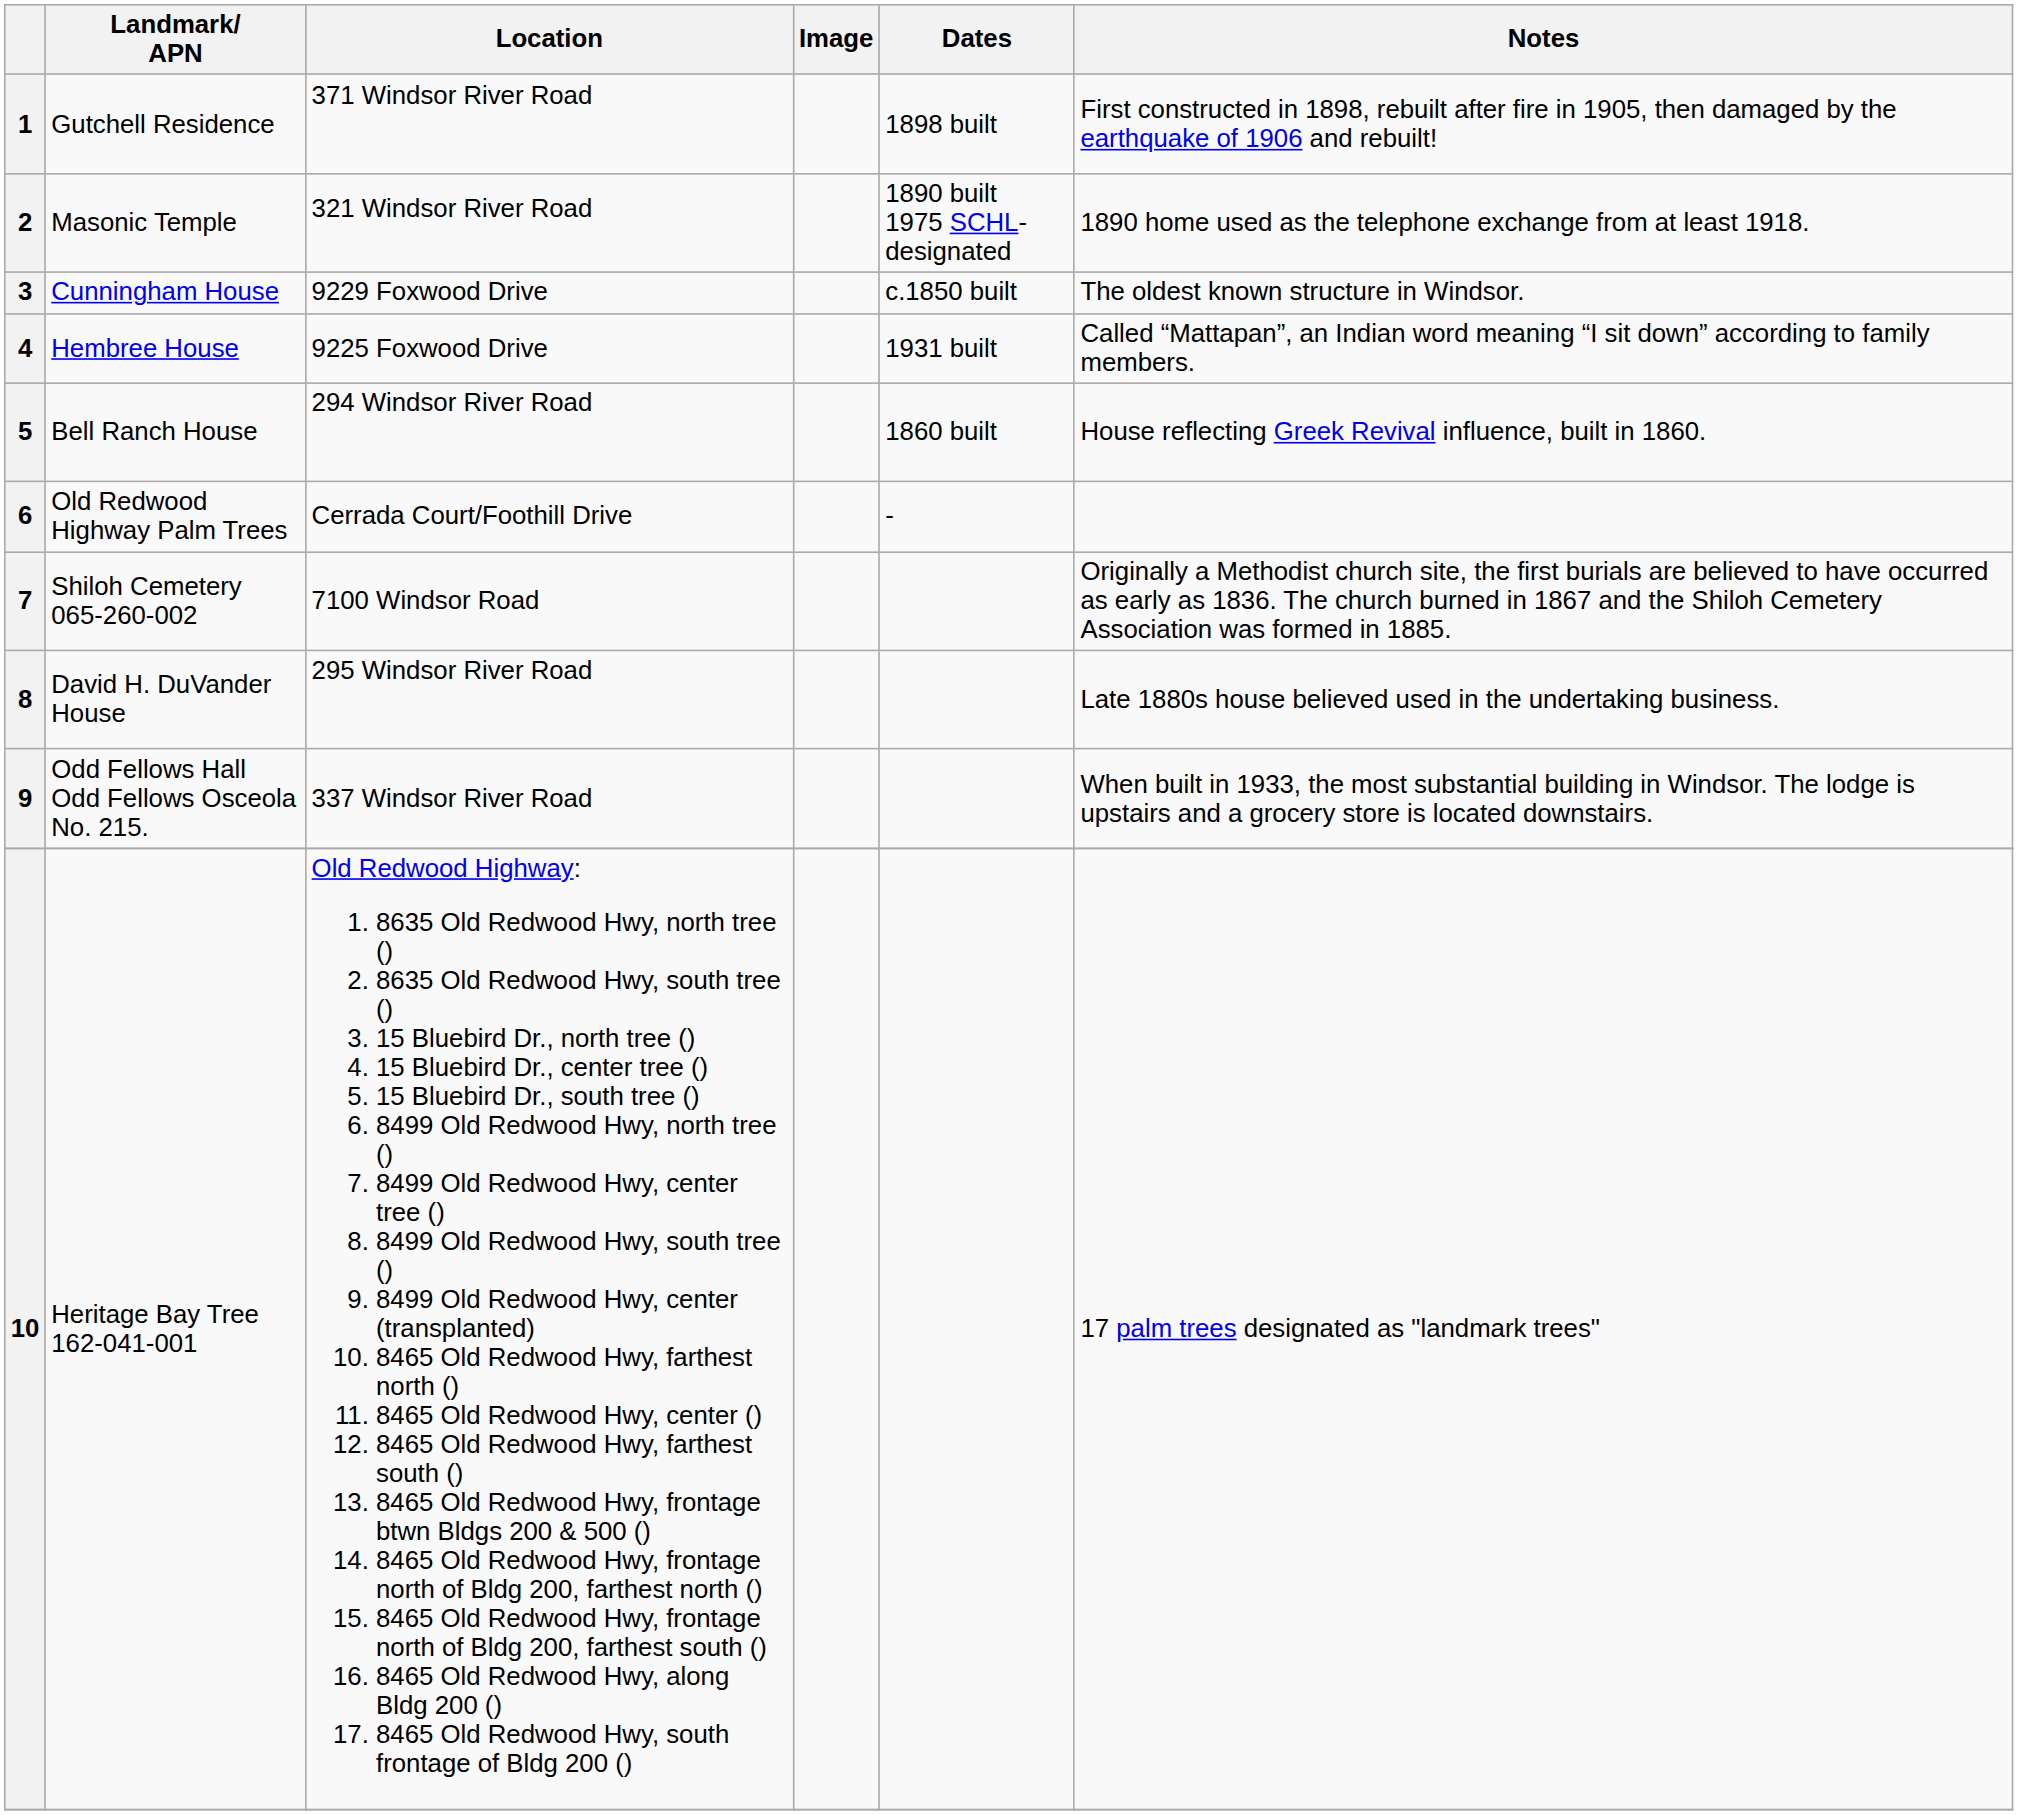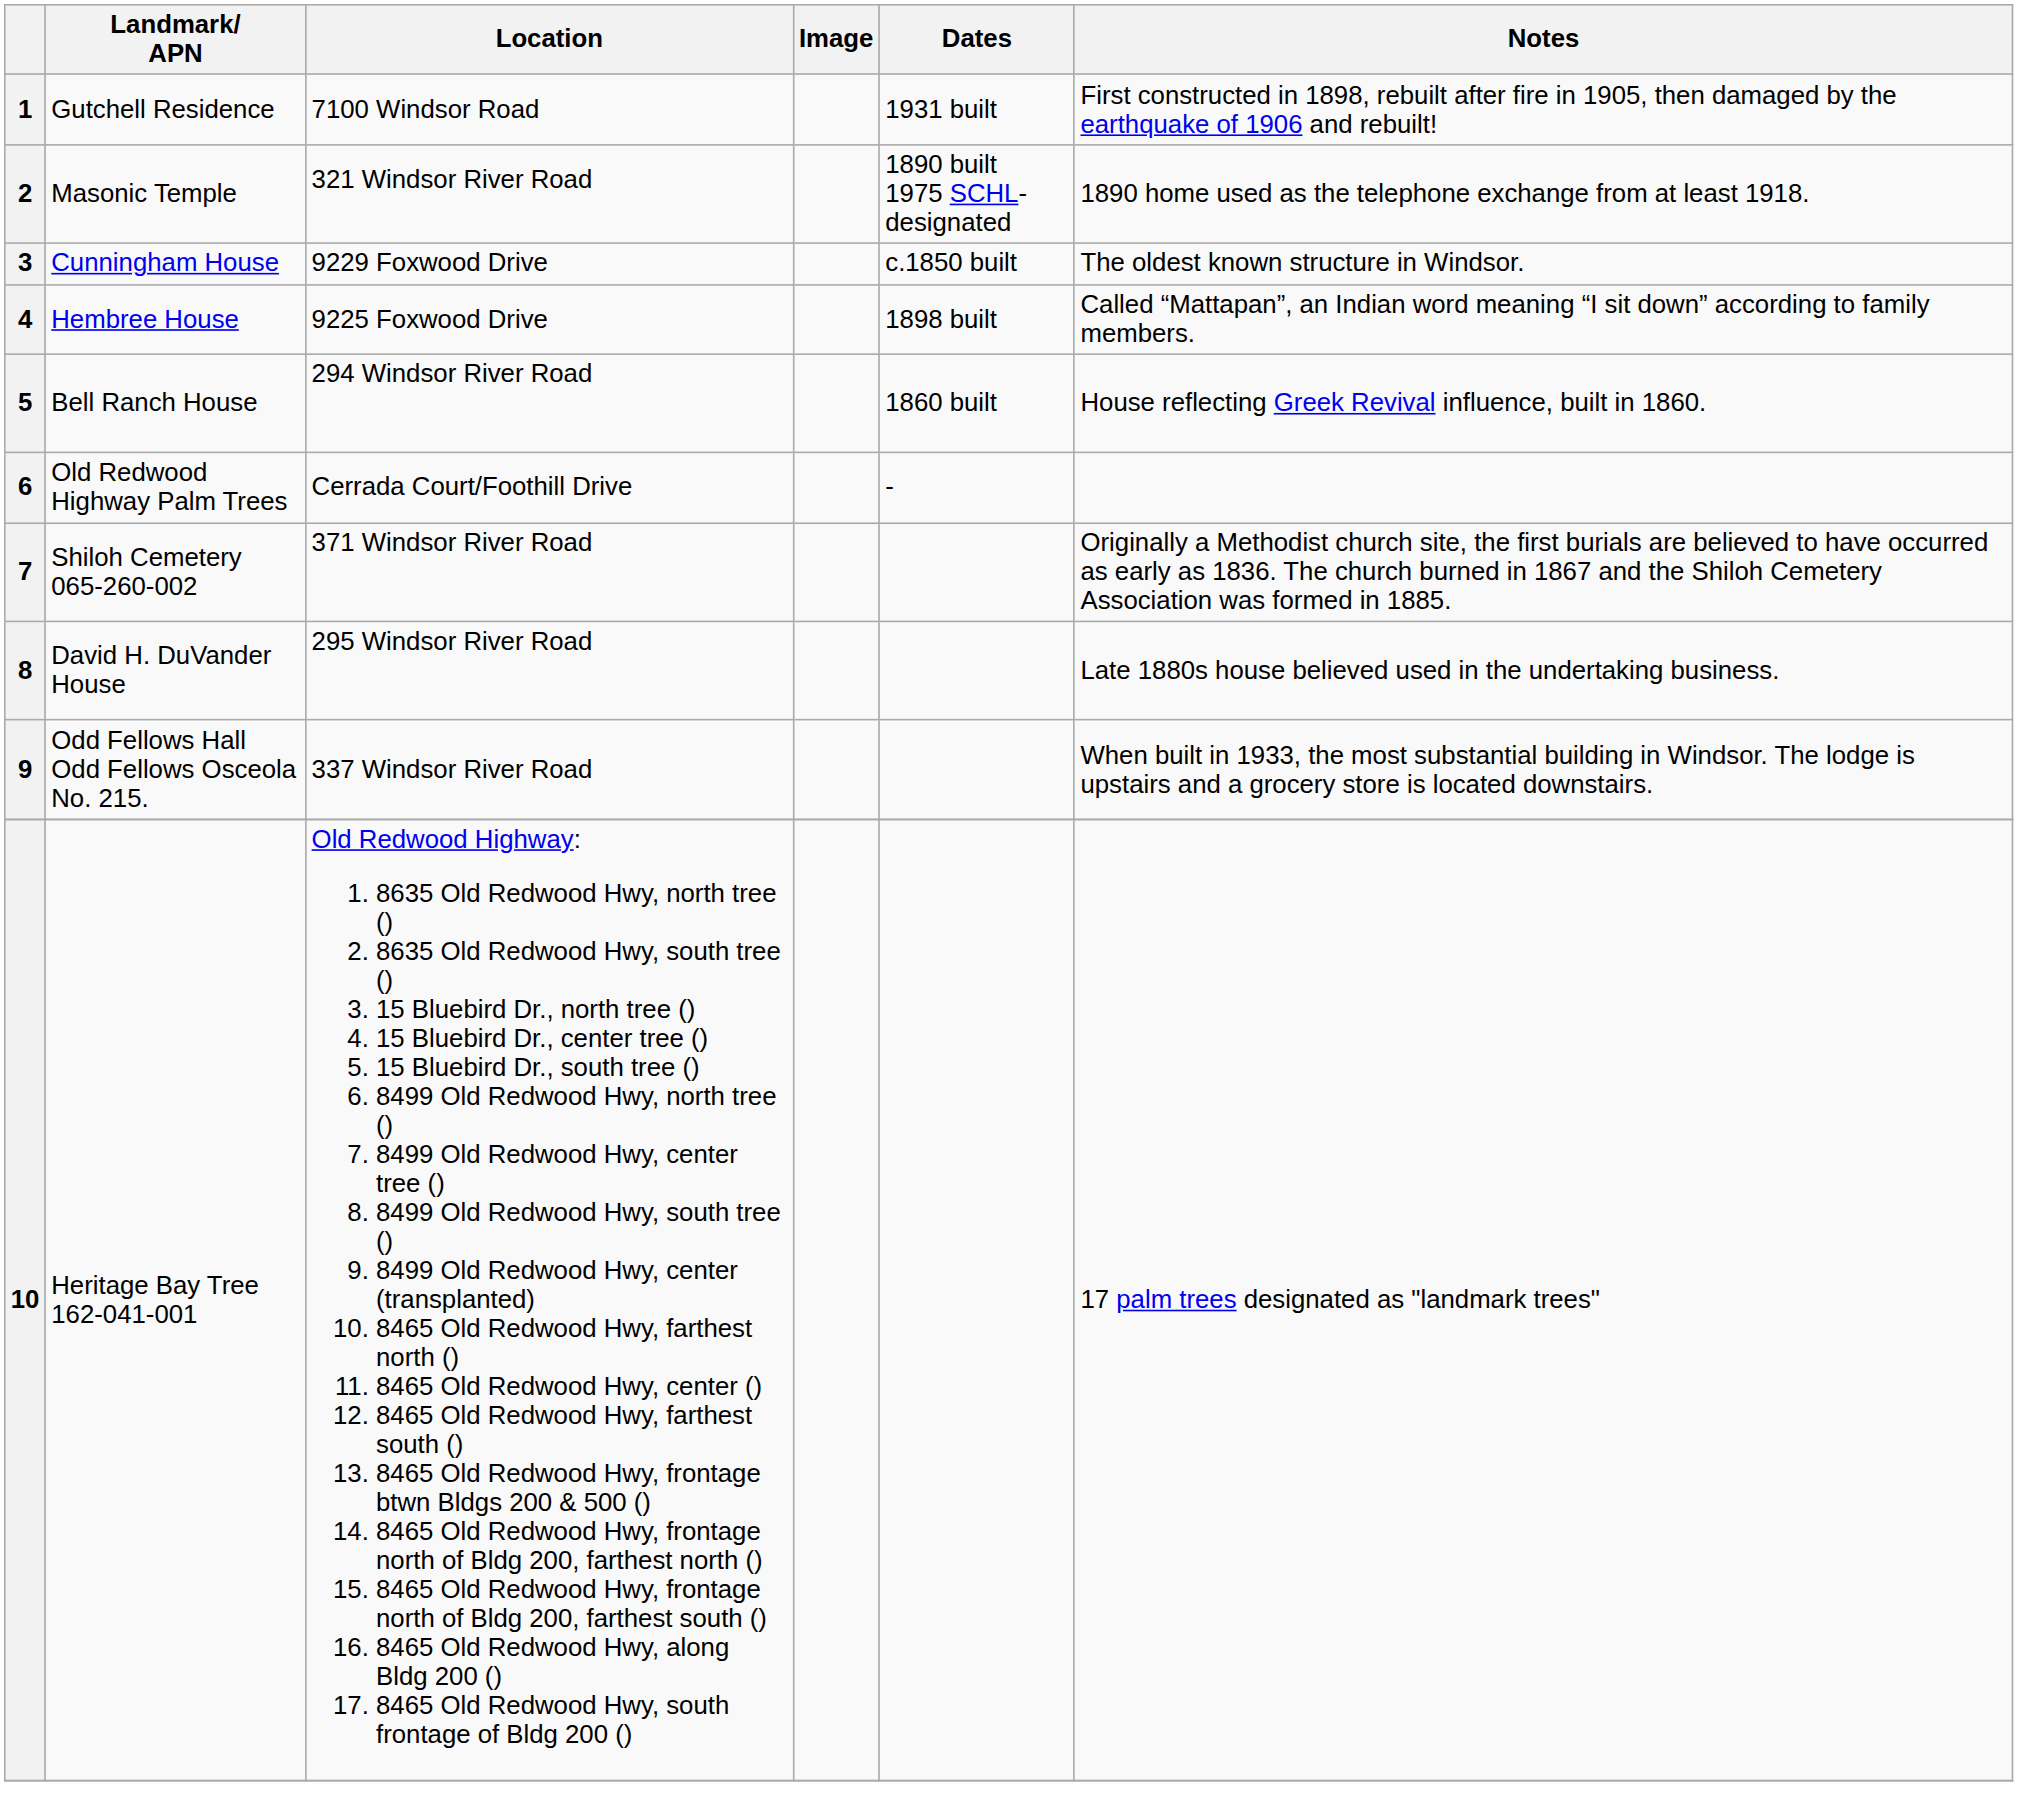1 | Location: 371 Windsor River Road -> 7100 Windsor Road
1 | Dates: 1898 built -> 1931 built
4 | Dates: 1931 built -> 1898 built
7 | Location: 7100 Windsor Road -> 371 Windsor River Road
